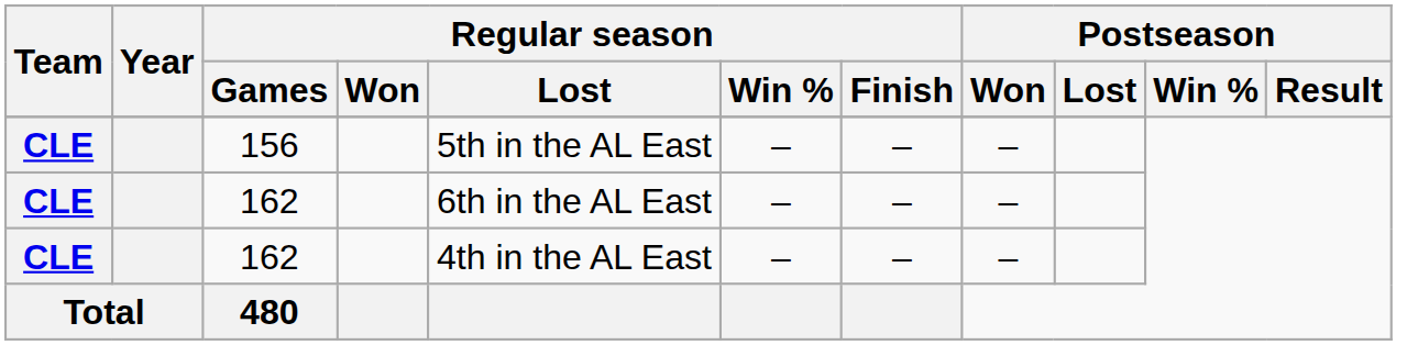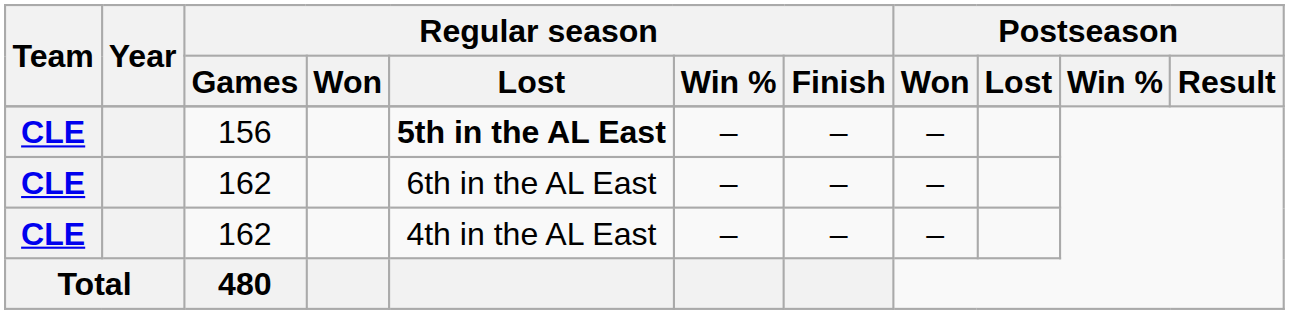156 | Regular season / Lost: normal -> bold
